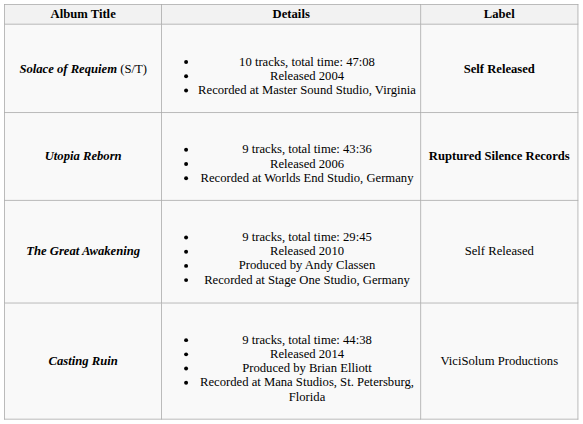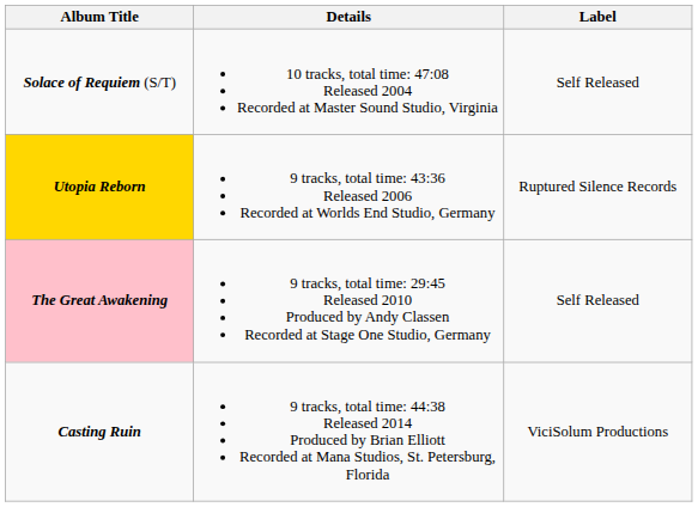row 2 | Label: bold -> normal
row 3 | Album Title: no background -> gold background
row 3 | Label: bold -> normal
row 4 | Album Title: no background -> pink background
